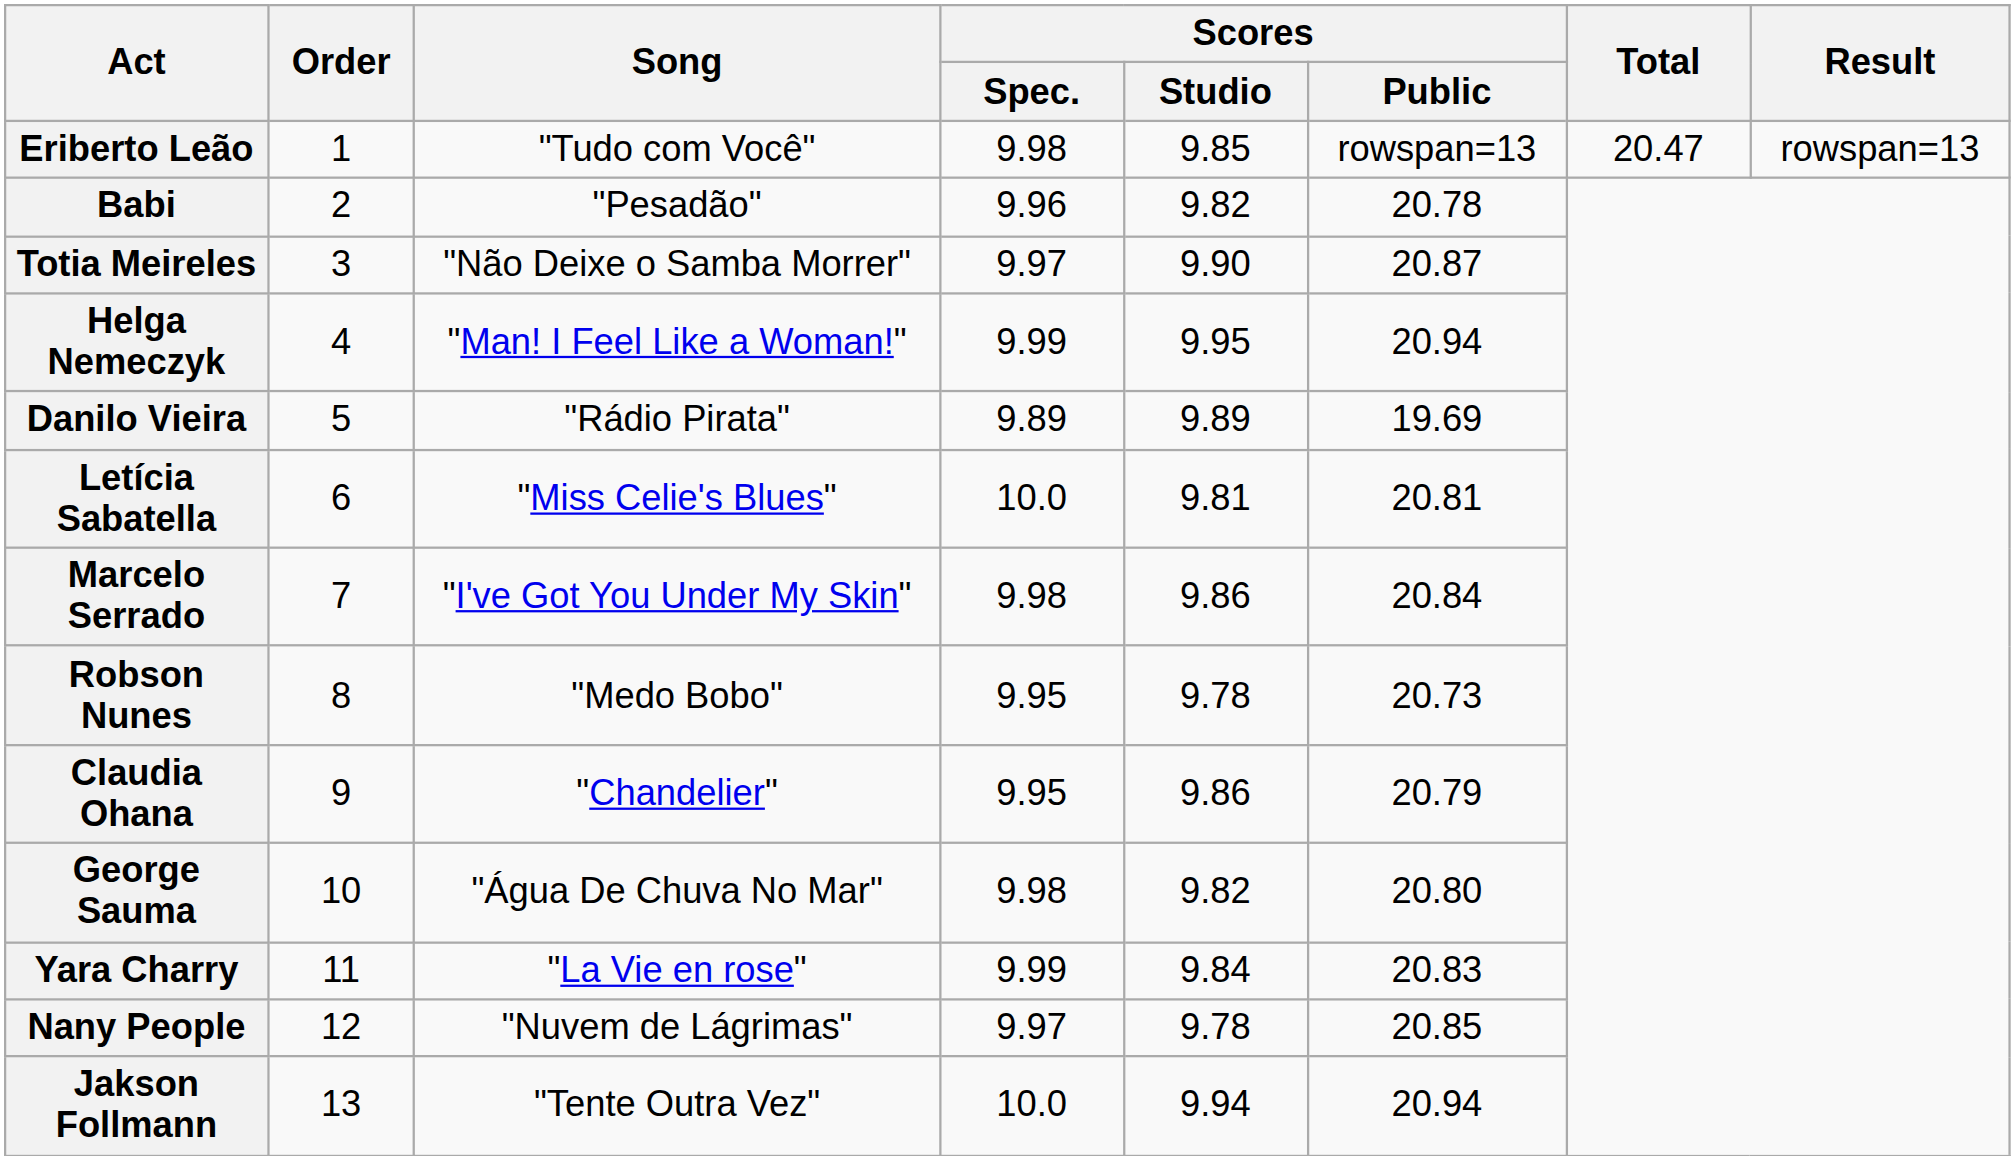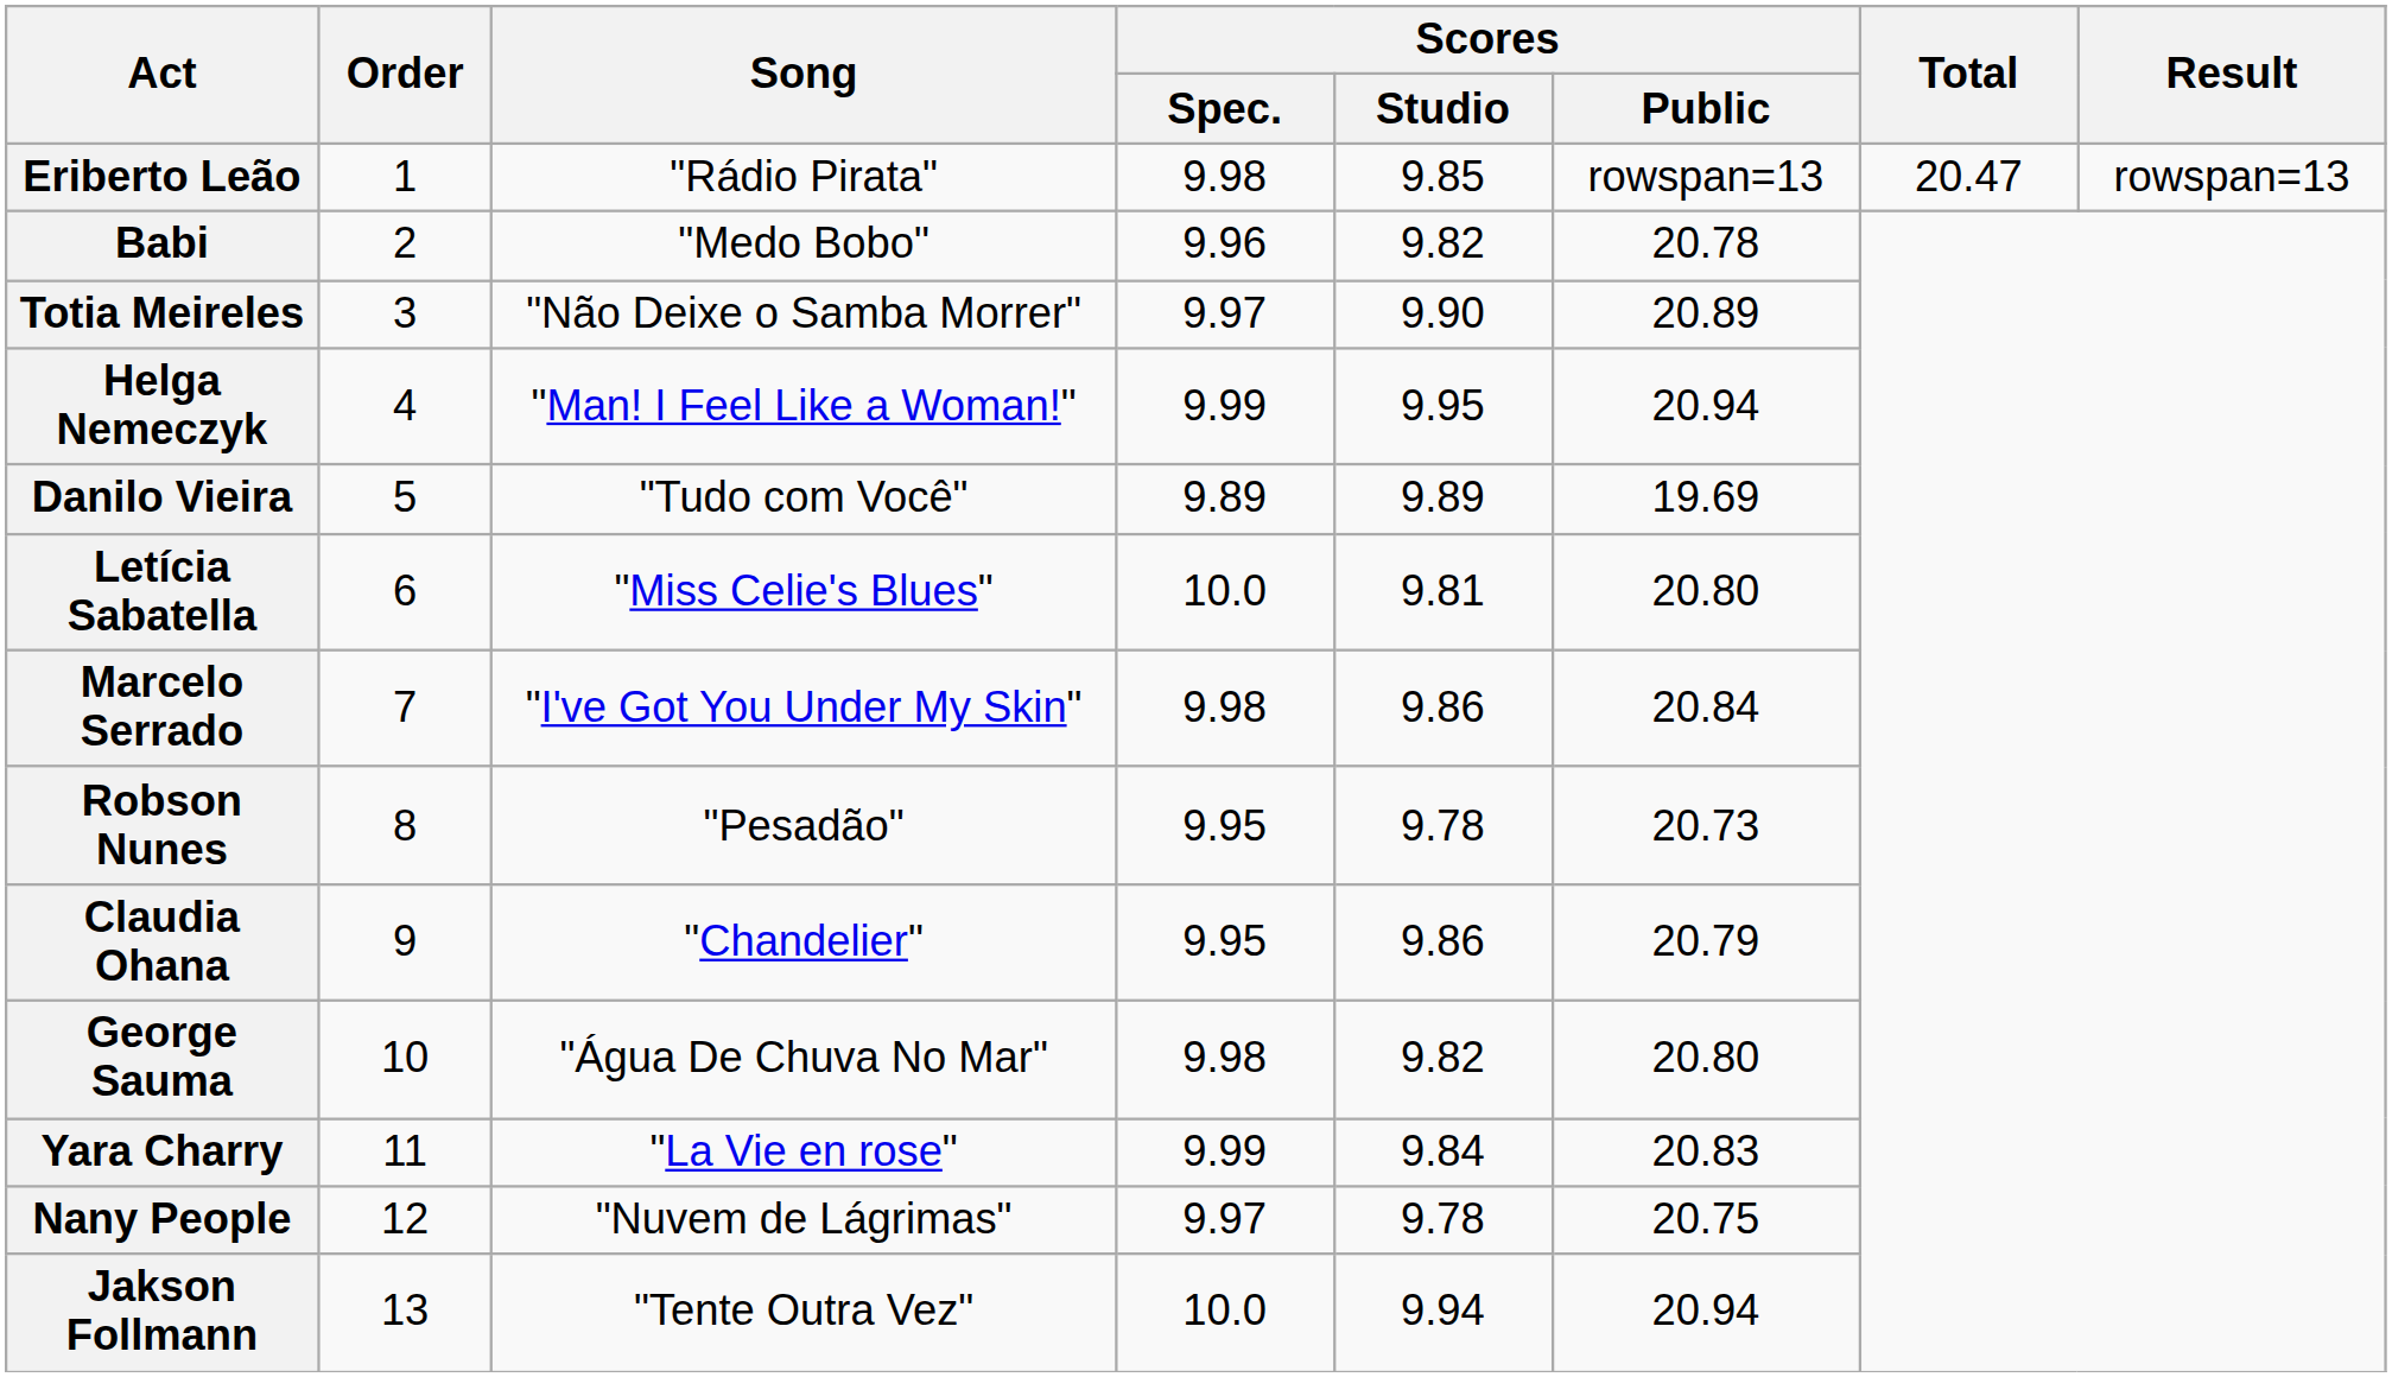Eriberto Leão | Song: "Tudo com Você" -> "Rádio Pirata"
Babi | Song: "Pesadão" -> "Medo Bobo"
Totia Meireles | Scores / Public: 20.87 -> 20.89
Danilo Vieira | Song: "Rádio Pirata" -> "Tudo com Você"
Letícia Sabatella | Scores / Public: 20.81 -> 20.80
Robson Nunes | Song: "Medo Bobo" -> "Pesadão"
Nany People | Scores / Public: 20.85 -> 20.75
